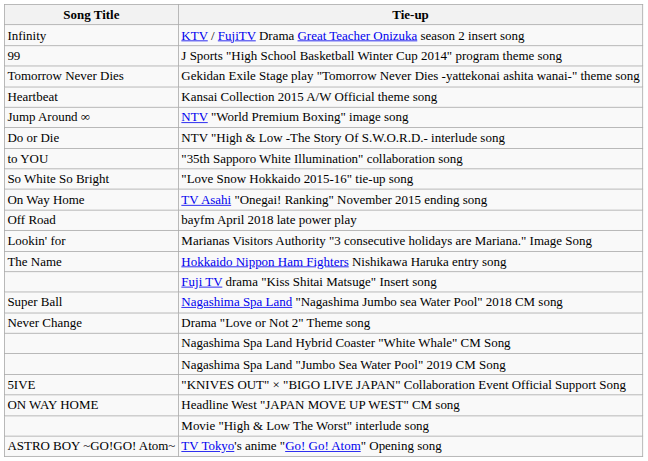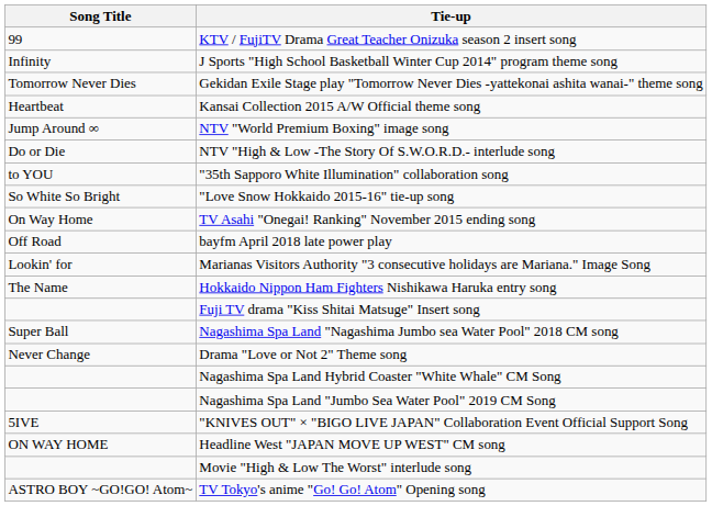row 2 | Song Title: Infinity -> 99
row 3 | Song Title: 99 -> Infinity
